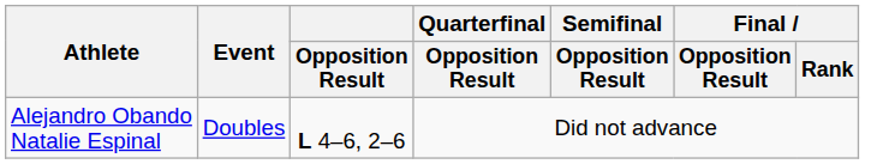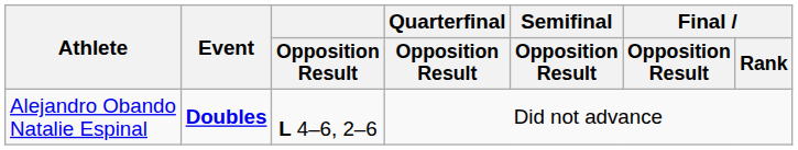Alejandro Obando Natalie Espinal | Event: normal -> bold
